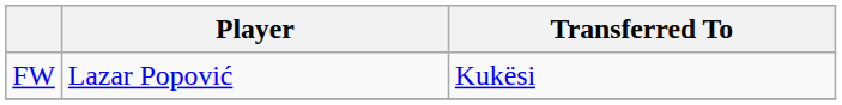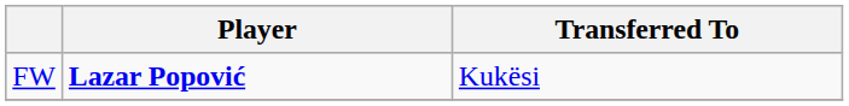FW | Player: normal -> bold
